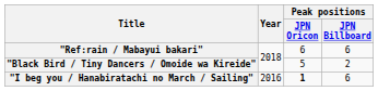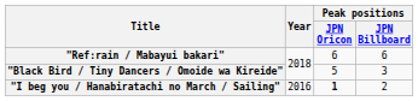"Black Bird / Tiny Dancers / Omoide wa Kireide" | Peak positions / JPN Billboard: 2 -> 3
"I beg you / Hanabiratachi no March / Sailing" | Peak positions / JPN Billboard: 6 -> 2
